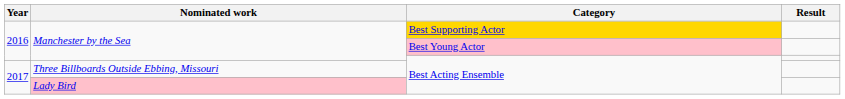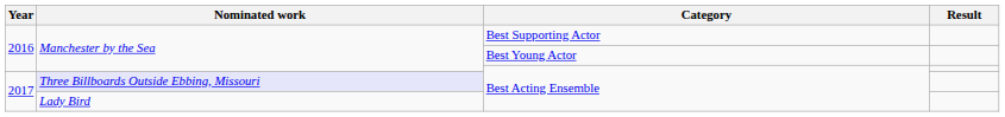Manchester by the Sea / Best Supporting Actor | Category: gold background -> no background
Manchester by the Sea / Best Young Actor | Category: pink background -> no background
Three Billboards Outside Ebbing, Missouri | Nominated work: no background -> lavender background
Lady Bird | Nominated work: pink background -> no background
